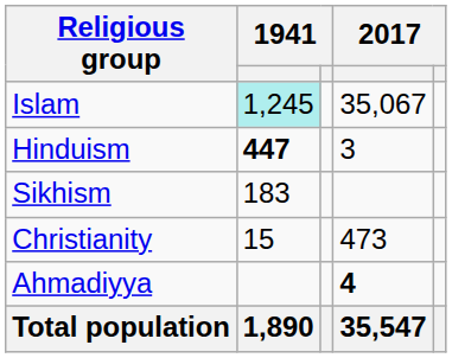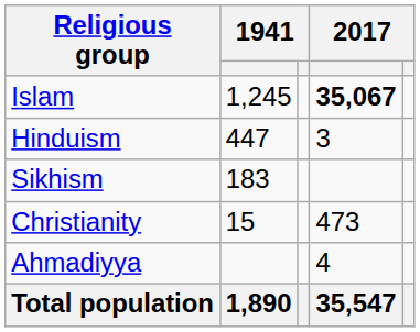Islam | column 2: paleturquoise background -> no background
Islam | column 4: normal -> bold
Hinduism | column 2: bold -> normal
Ahmadiyya | column 4: bold -> normal
